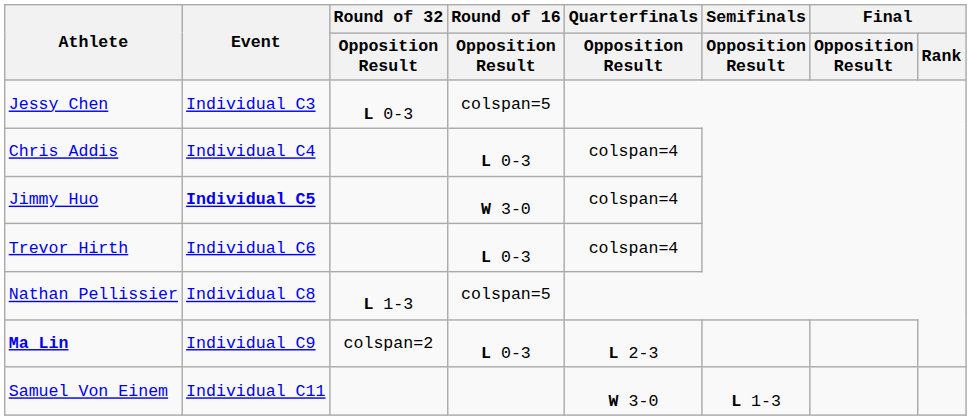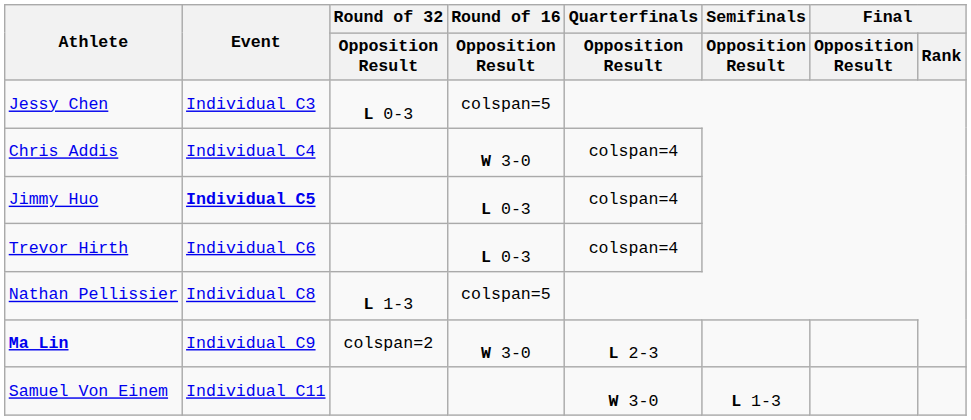Chris Addis | Round of 16 / Opposition Result: L 0-3 -> W 3-0
Jimmy Huo | Round of 16 / Opposition Result: W 3-0 -> L 0-3
Ma Lin | Round of 16 / Opposition Result: L 0-3 -> W 3-0
